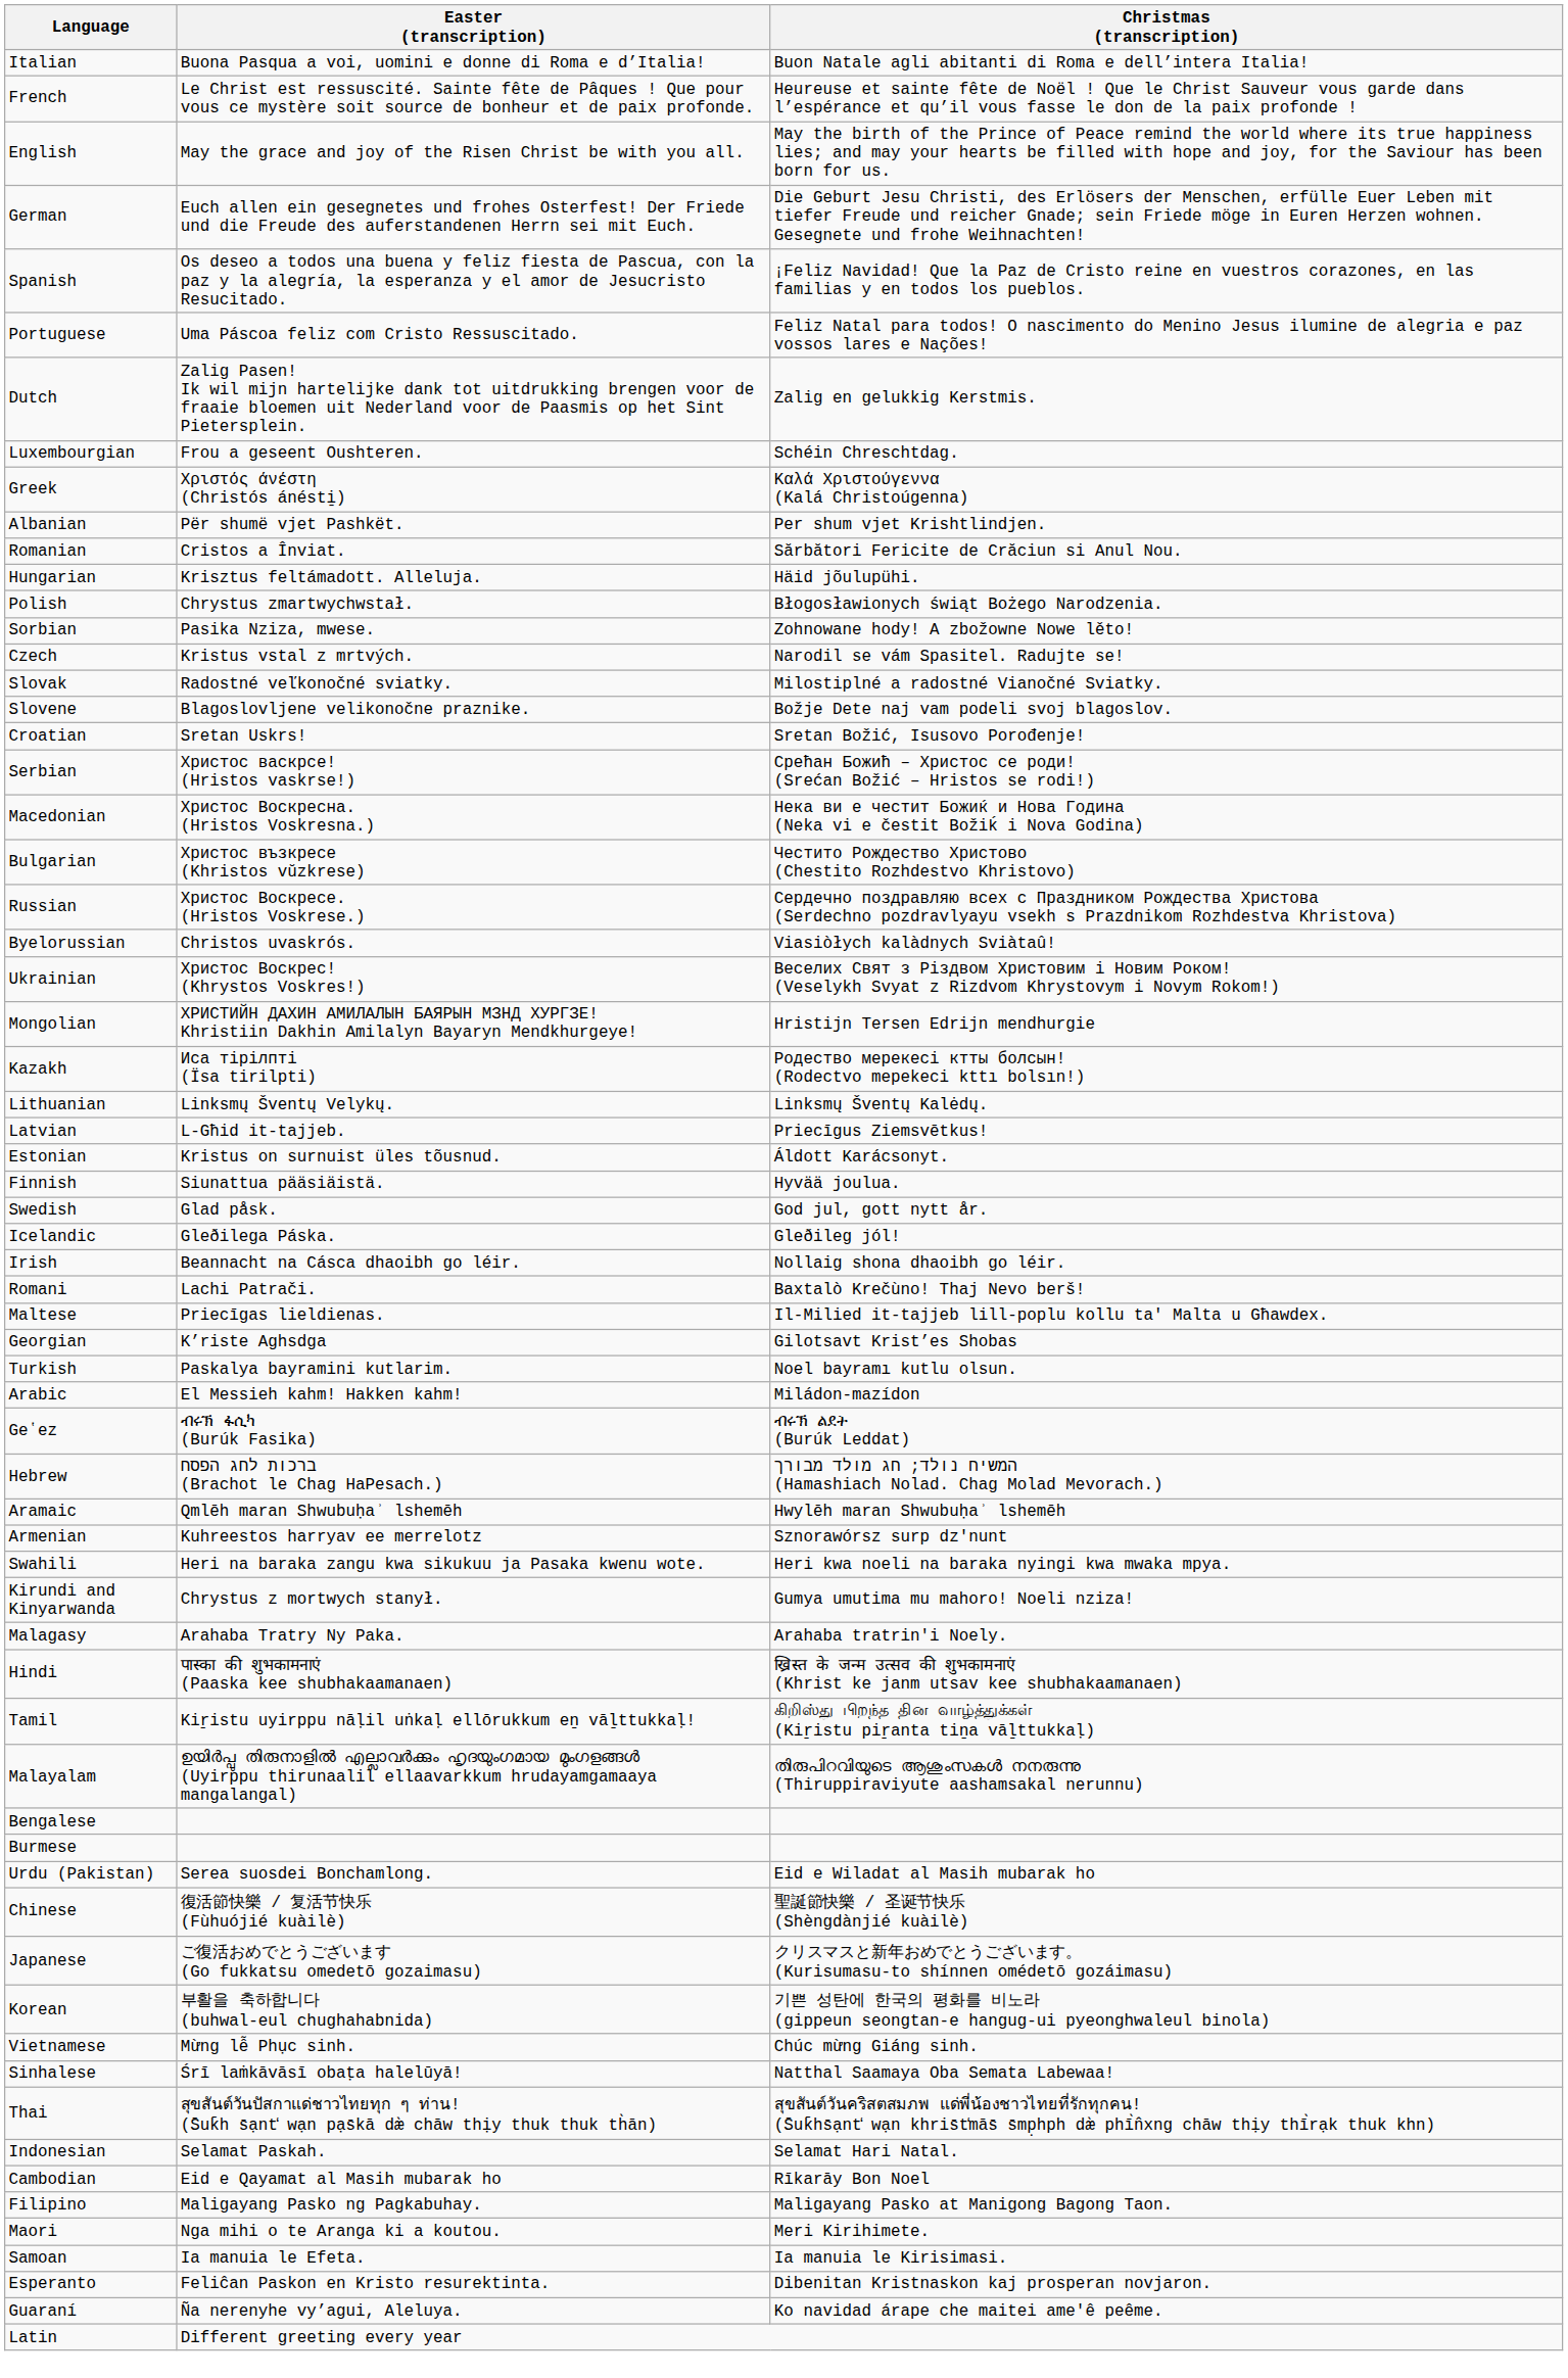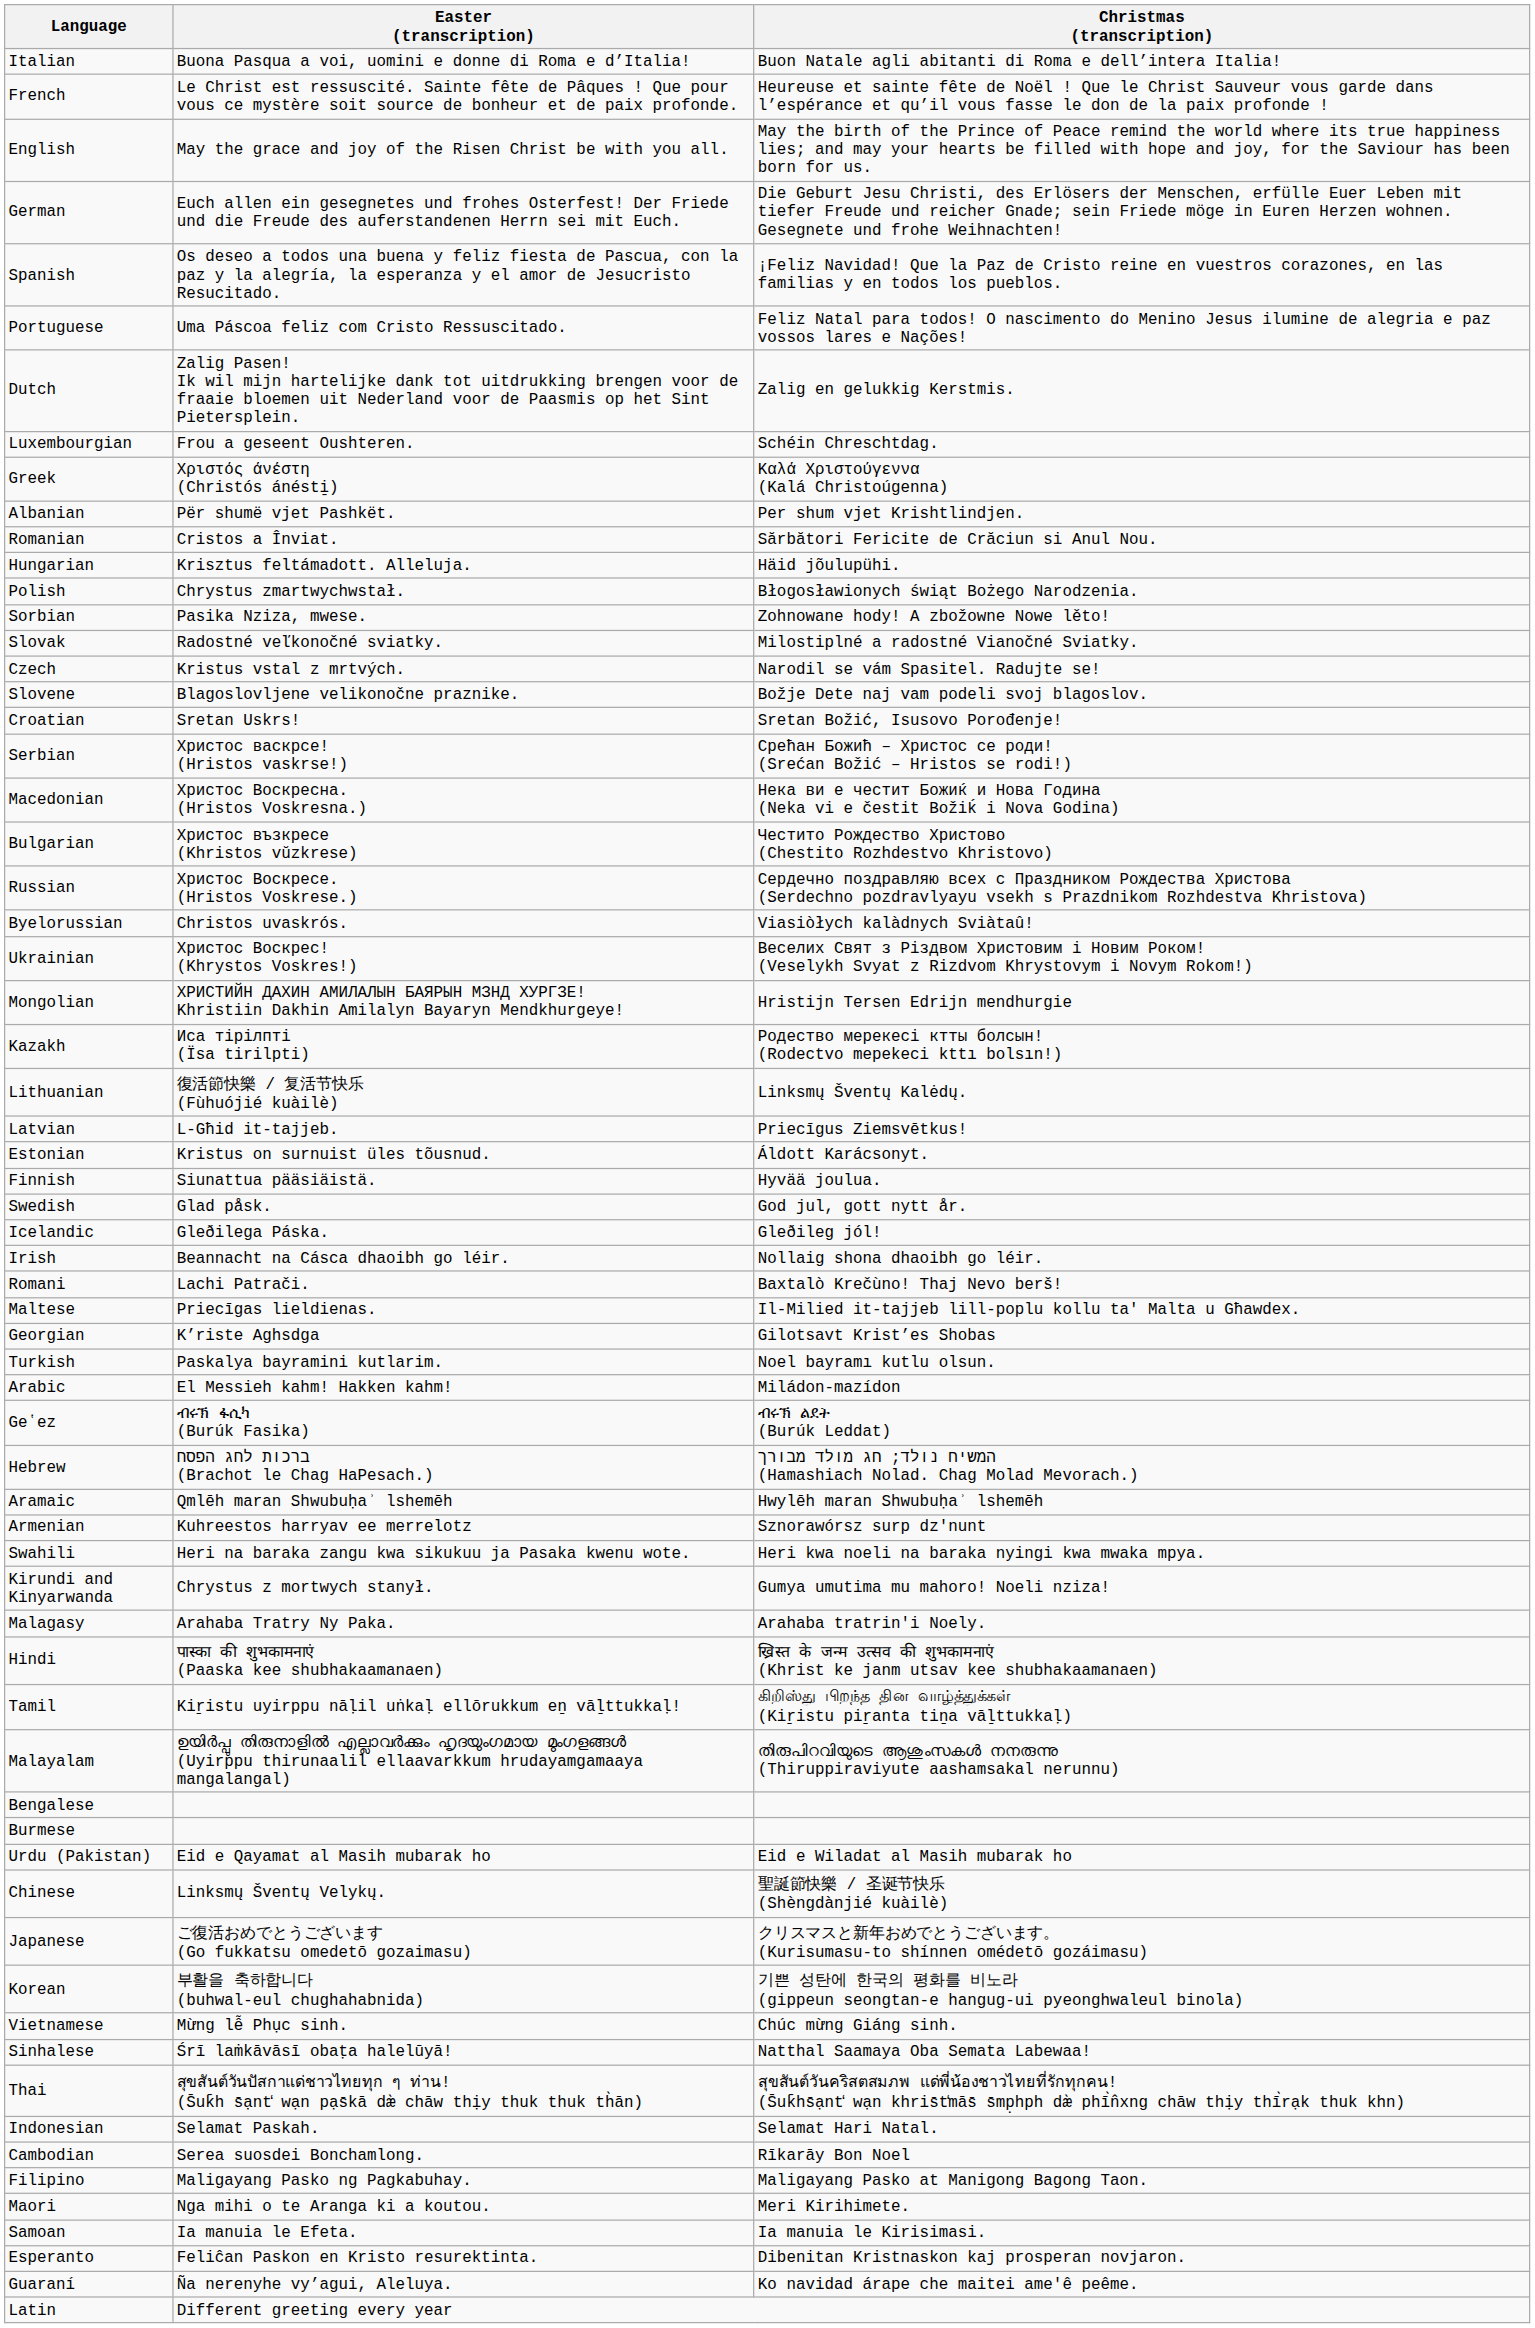rows swapped: Czech <-> Slovak
Lithuanian | Easter (transcription): Linksmų Šventų Velykų. -> 復活節快樂 / 复活节快乐 (Fùhuójié kuàilè)
Urdu (Pakistan) | Easter (transcription): Serea suosdei Bonchamlong. -> Eid e Qayamat al Masih mubarak ho
Chinese | Easter (transcription): 復活節快樂 / 复活节快乐 (Fùhuójié kuàilè) -> Linksmų Šventų Velykų.
Cambodian | Easter (transcription): Eid e Qayamat al Masih mubarak ho -> Serea suosdei Bonchamlong.
